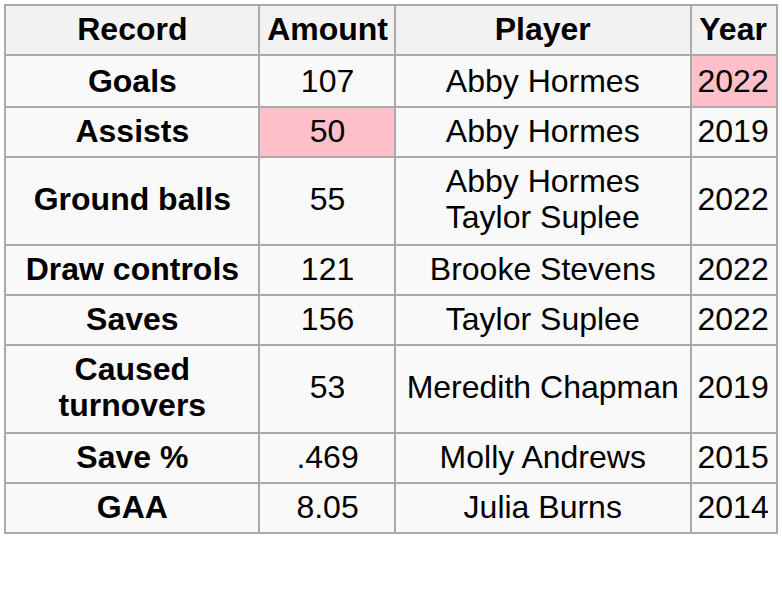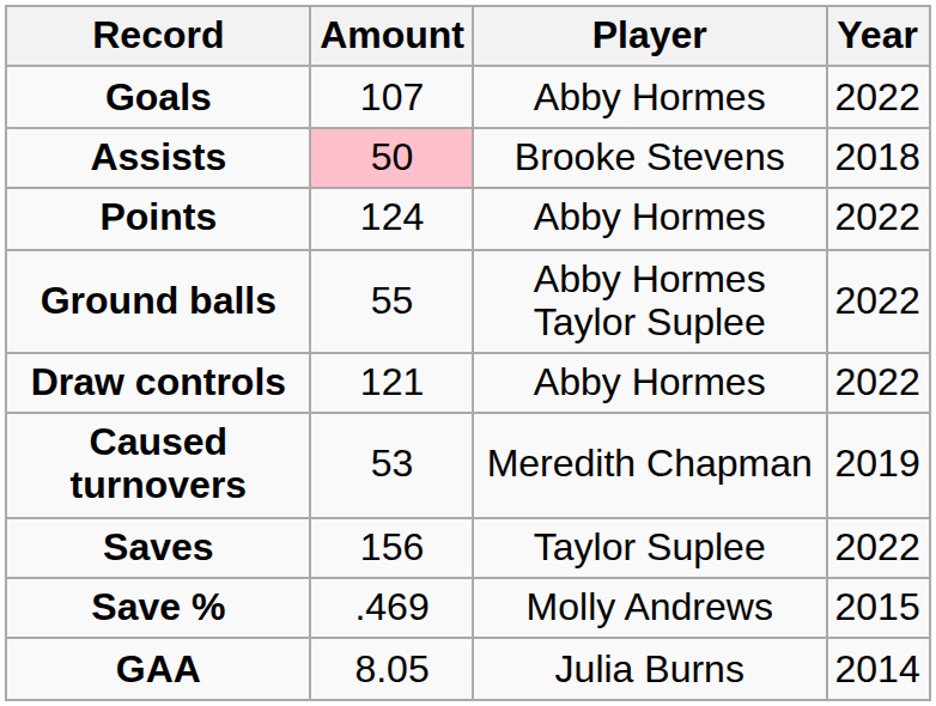Goals | Year: pink background -> no background
Assists | Player: Abby Hormes -> Brooke Stevens
Assists | Year: 2019 -> 2018
+ row: Points | 124 | Abby Hormes | 2022
Draw controls | Player: Brooke Stevens -> Abby Hormes
rows swapped: Caused turnovers <-> Saves
